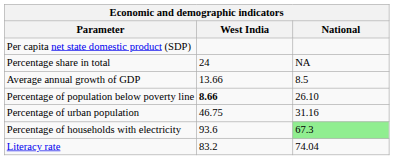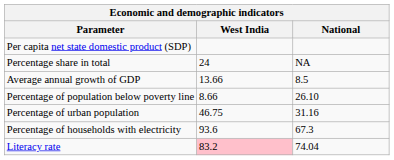Percentage of population below poverty line | West India: bold -> normal
Percentage of households with electricity | National: lightgreen background -> no background
Literacy rate | West India: no background -> pink background
